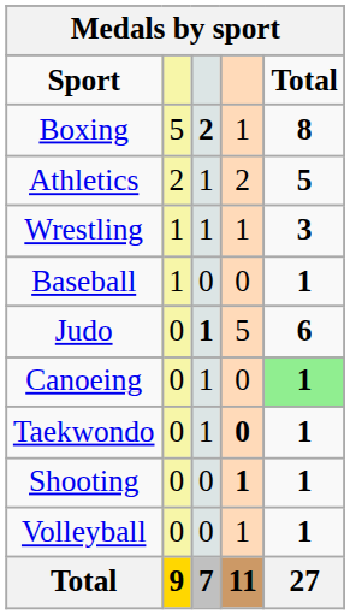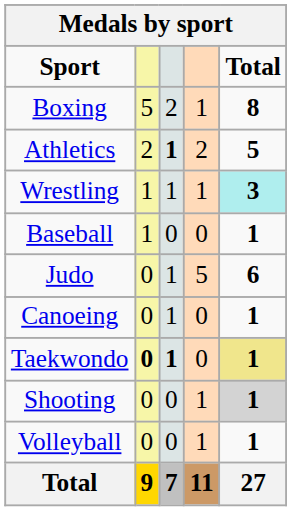Boxing | column 3: bold -> normal
Athletics | column 3: normal -> bold
Wrestling | Total: no background -> paleturquoise background
Judo | column 3: bold -> normal
Canoeing | Total: lightgreen background -> no background
Taekwondo | column 2: normal -> bold
Taekwondo | column 3: normal -> bold
Taekwondo | column 4: bold -> normal
Taekwondo | Total: no background -> khaki background
Shooting | column 4: bold -> normal
Shooting | Total: no background -> lightgrey background
